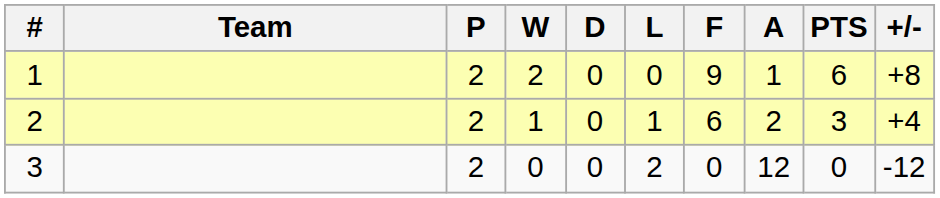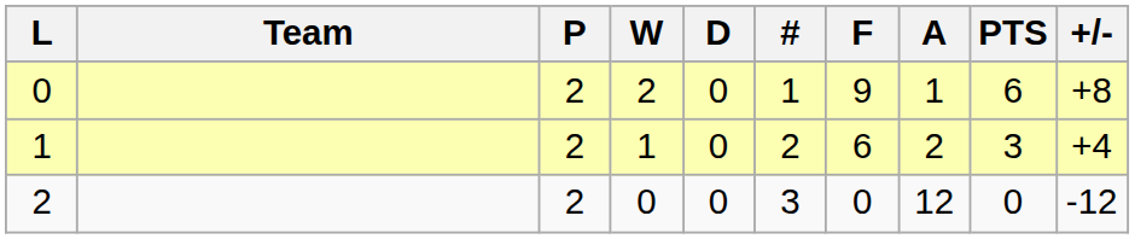columns swapped: # <-> L
